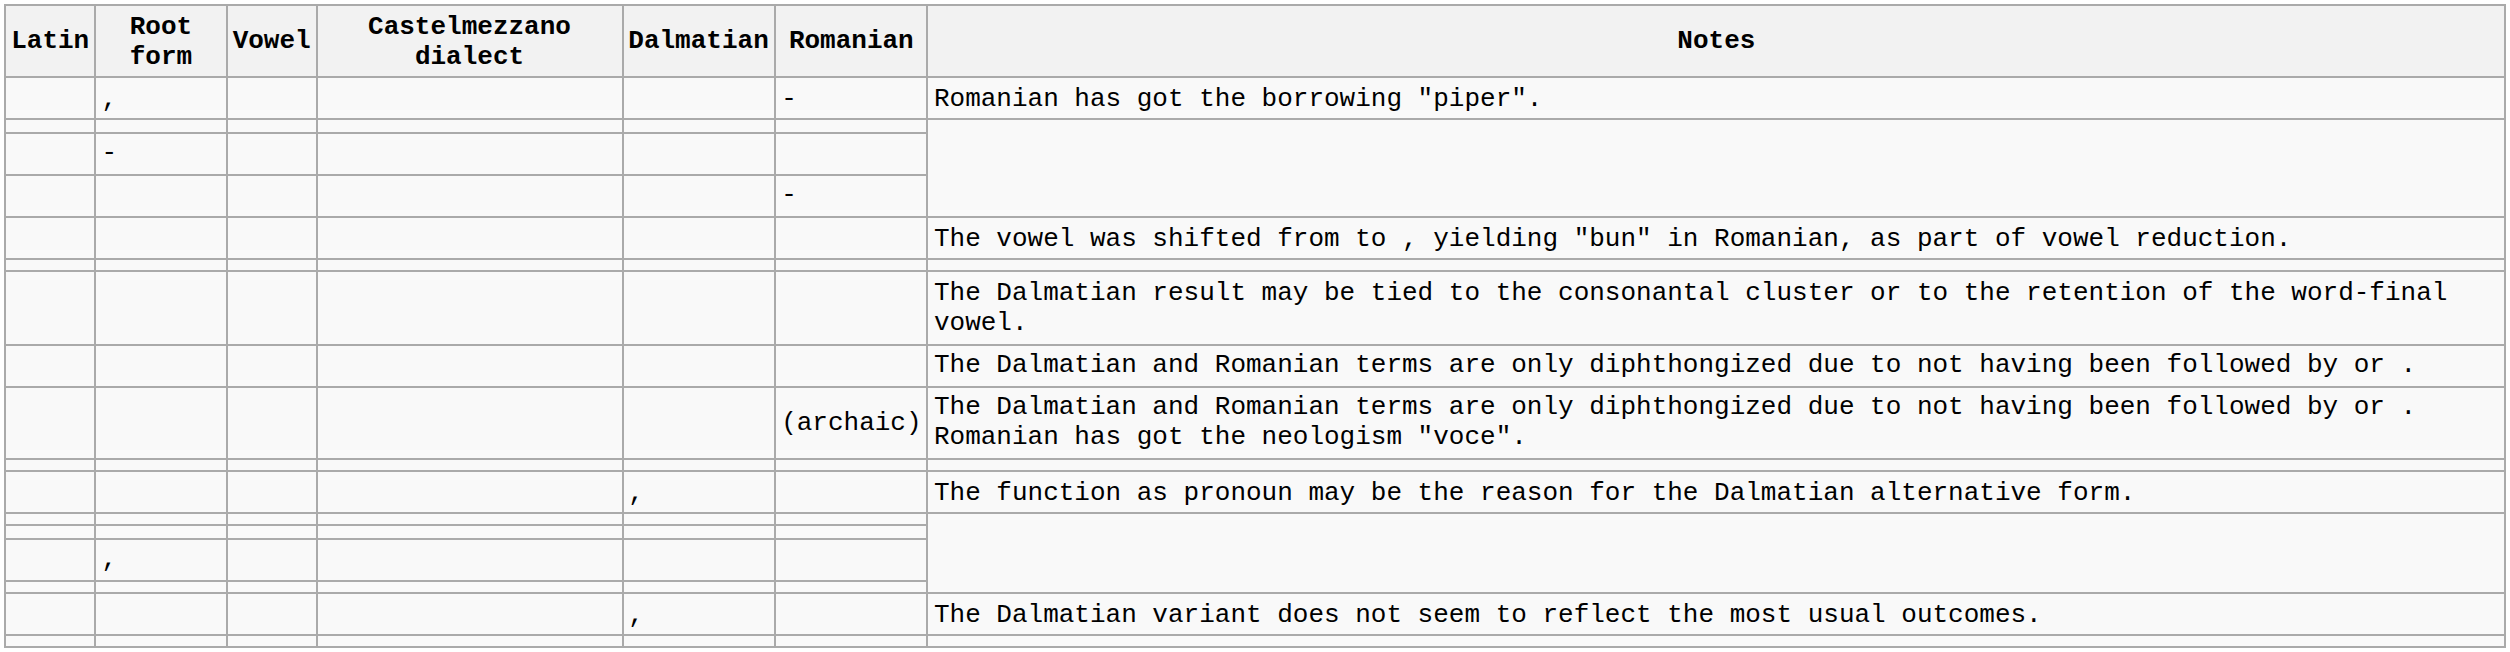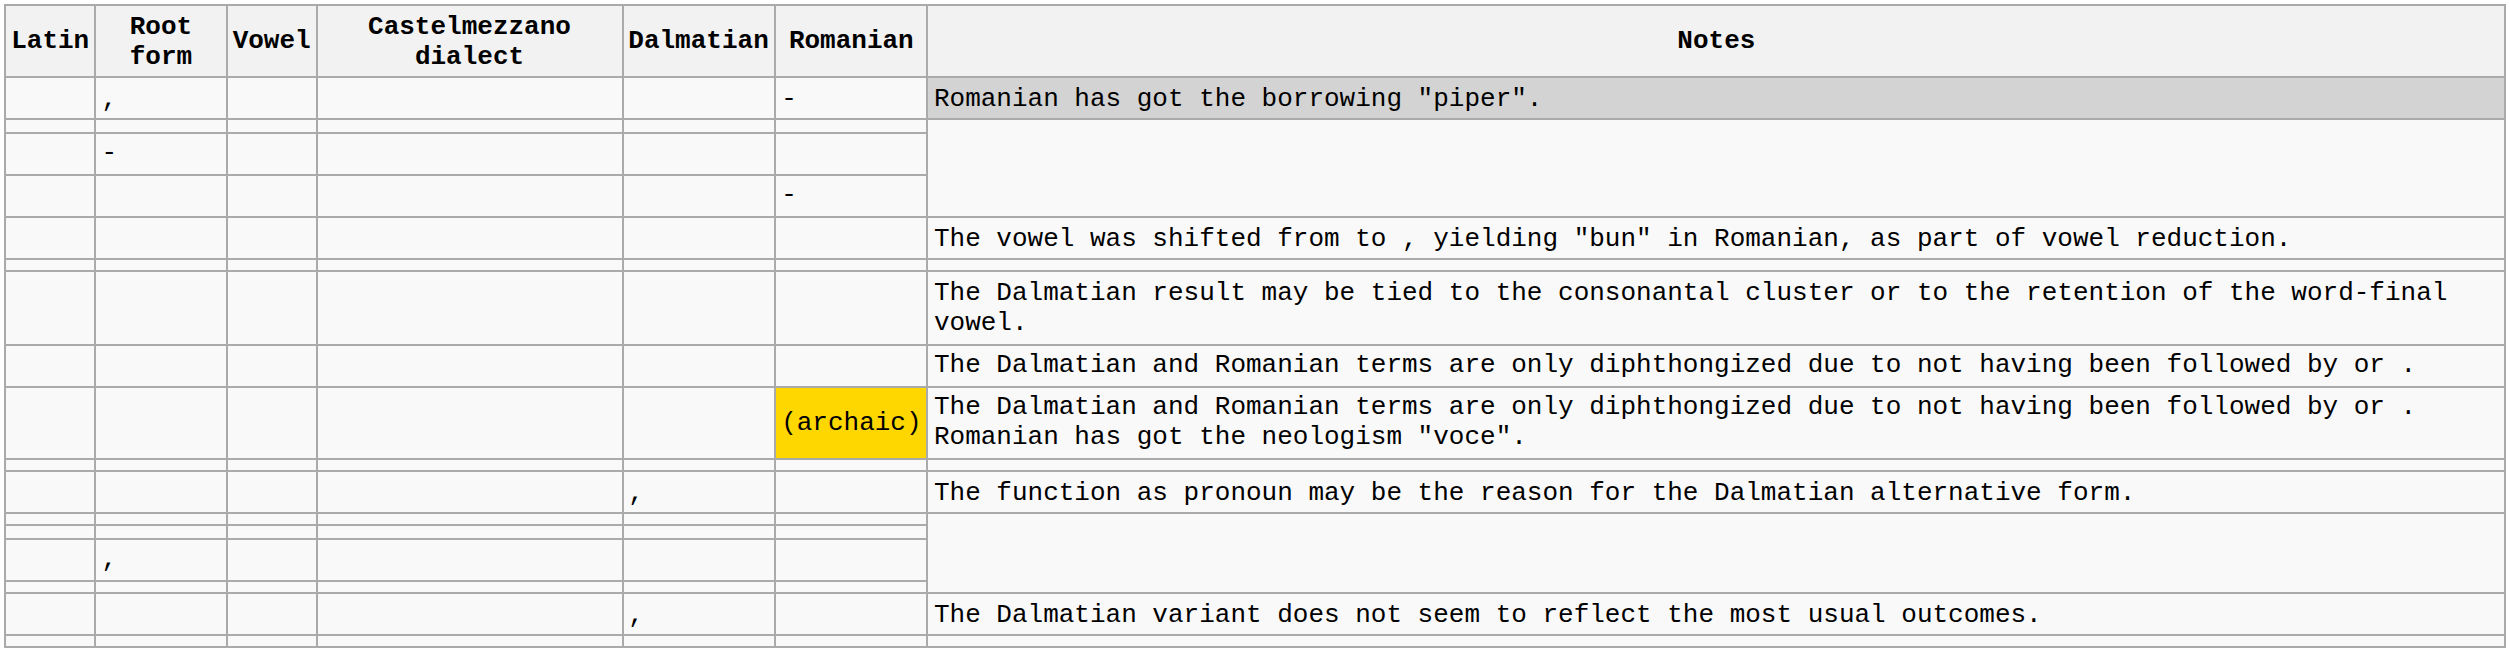row 2 | Notes: no background -> lightgrey background
row 10 | Romanian: no background -> gold background
